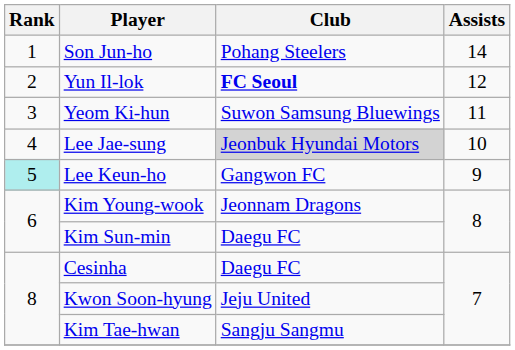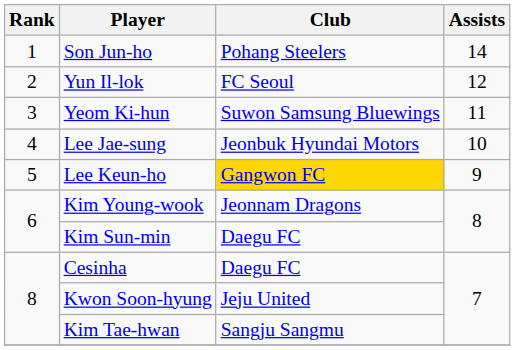Yun Il-lok | Club: bold -> normal
Lee Jae-sung | Club: lightgrey background -> no background
Lee Keun-ho | Rank: paleturquoise background -> no background
Lee Keun-ho | Club: no background -> gold background
